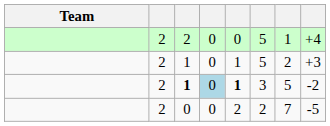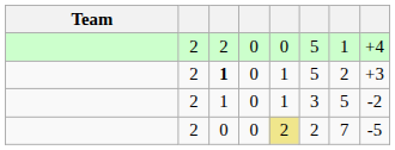row 3 | column 3: normal -> bold
row 4 | column 3: bold -> normal
row 4 | column 4: lightblue background -> no background
row 4 | column 5: bold -> normal
row 5 | column 5: no background -> khaki background
